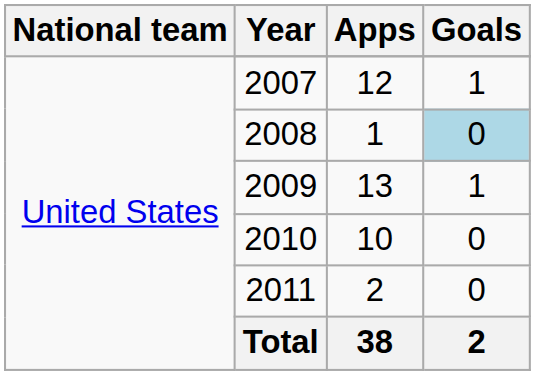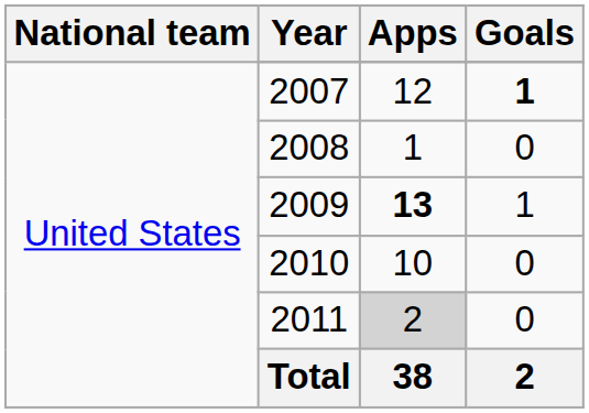2007 | Goals: normal -> bold
2008 | Goals: lightblue background -> no background
2009 | Apps: normal -> bold
2011 | Apps: no background -> lightgrey background
